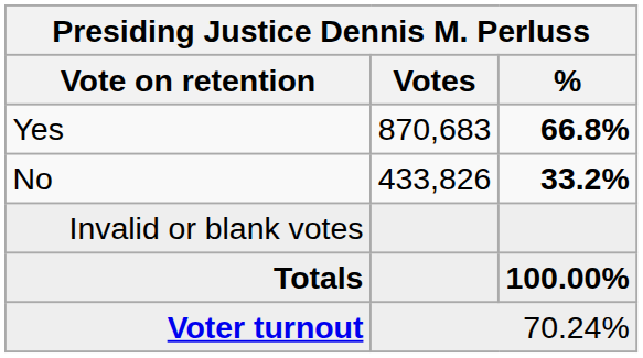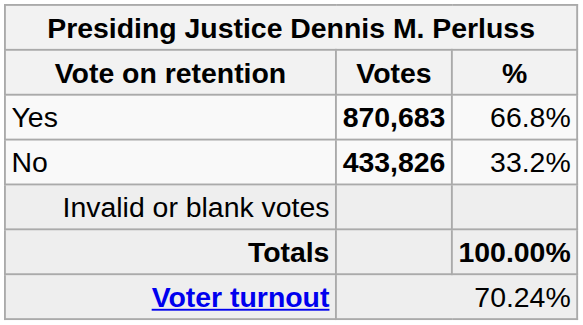Yes | Votes: normal -> bold
Yes | %: bold -> normal
No | Votes: normal -> bold
No | %: bold -> normal
